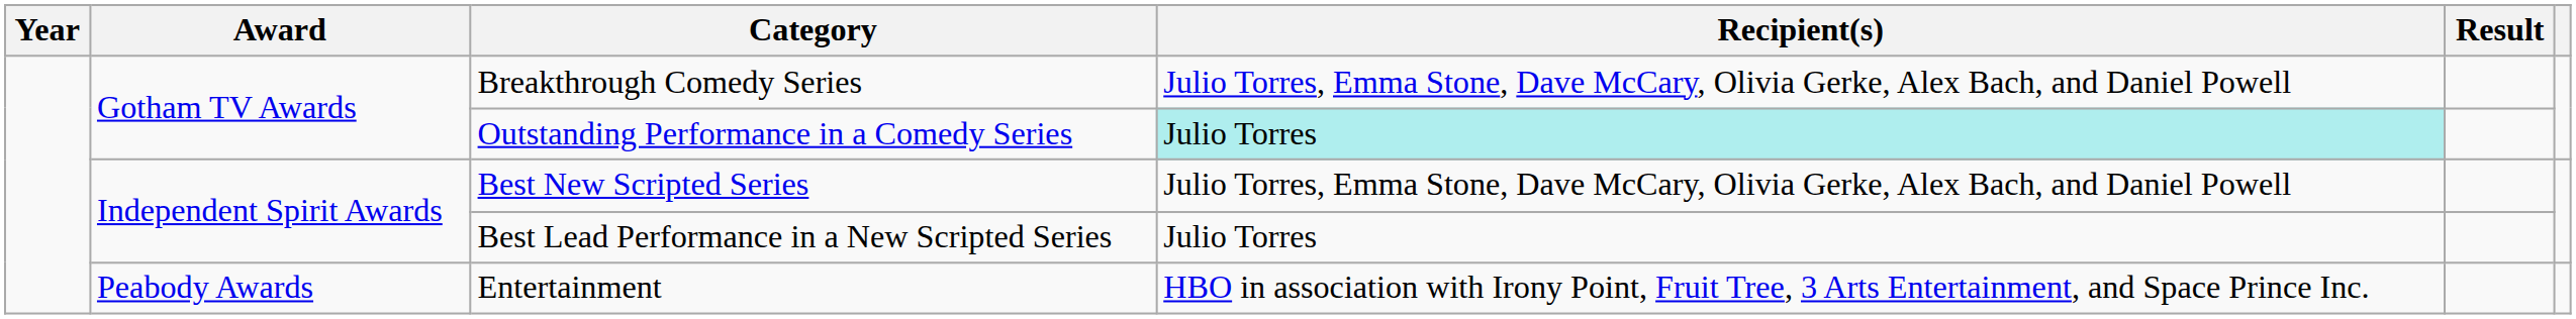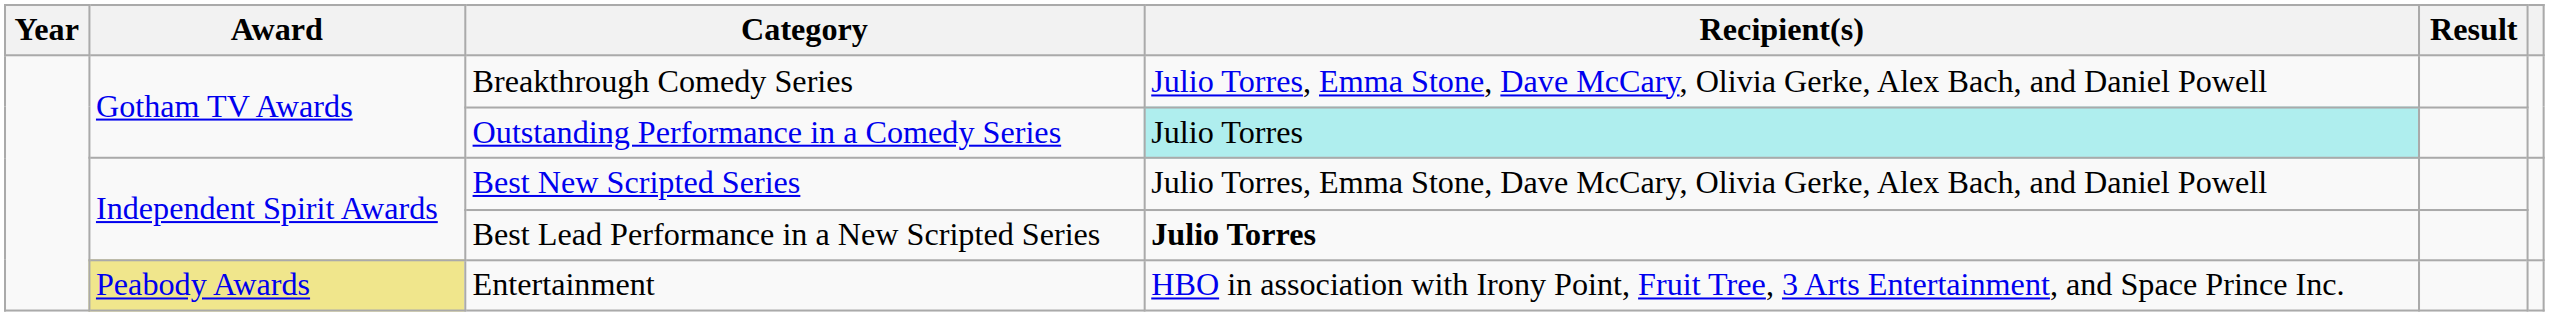Best Lead Performance in a New Scripted Series | Recipient(s): normal -> bold
Entertainment | Award: no background -> khaki background
